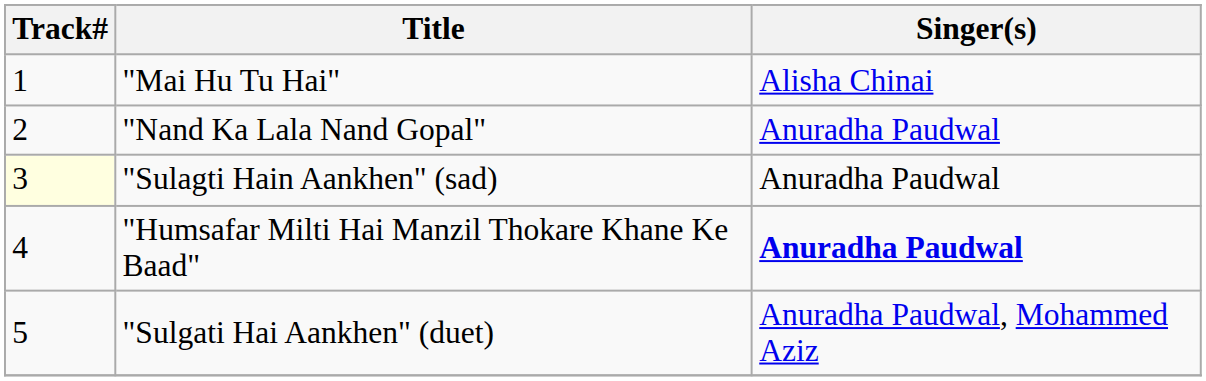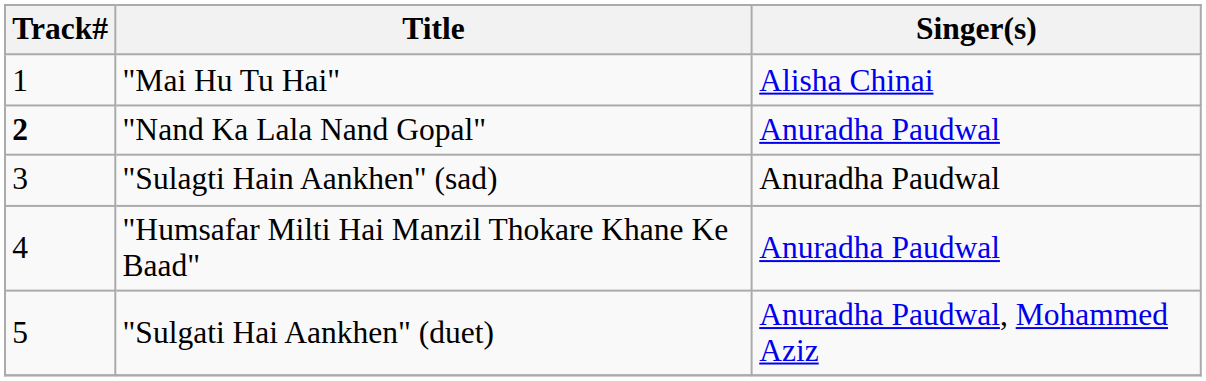"Nand Ka Lala Nand Gopal" | Track#: normal -> bold
"Sulagti Hain Aankhen" (sad) | Track#: lightyellow background -> no background
"Humsafar Milti Hai Manzil Thokare Khane Ke Baad" | Singer(s): bold -> normal
